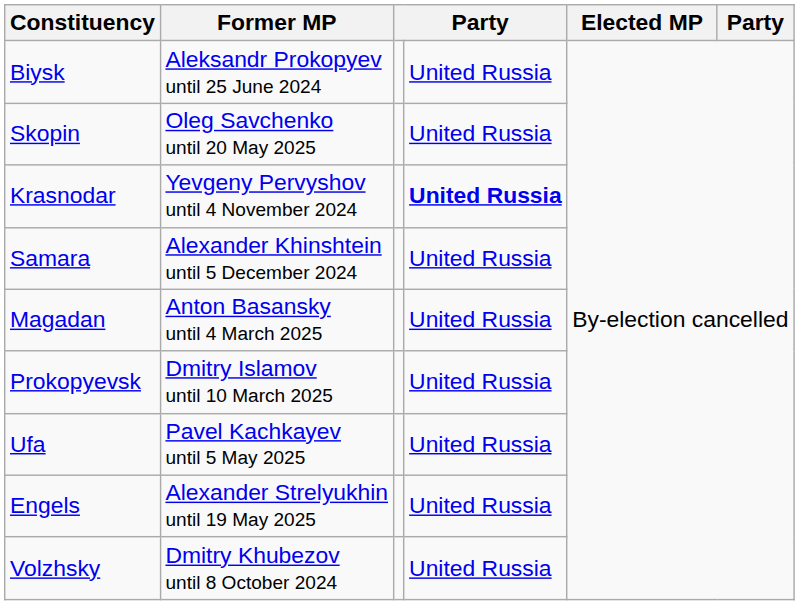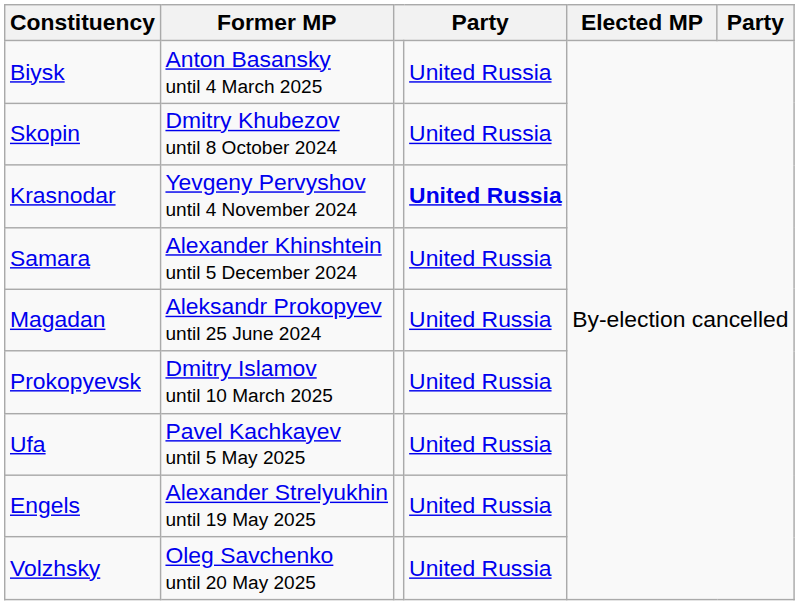Biysk | Former MP: Aleksandr Prokopyev until 25 June 2024 -> Anton Basansky until 4 March 2025
Skopin | Former MP: Oleg Savchenko until 20 May 2025 -> Dmitry Khubezov until 8 October 2024
Magadan | Former MP: Anton Basansky until 4 March 2025 -> Aleksandr Prokopyev until 25 June 2024
Volzhsky | Former MP: Dmitry Khubezov until 8 October 2024 -> Oleg Savchenko until 20 May 2025
